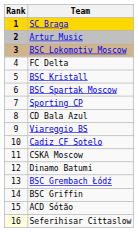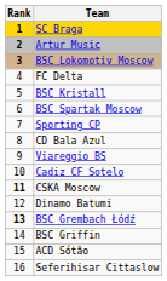CSKA Moscow | Rank: normal -> bold
BSC Grembach Łódź | Rank: normal -> bold
Seferihisar Cittaslow | Rank: lightyellow background -> no background
